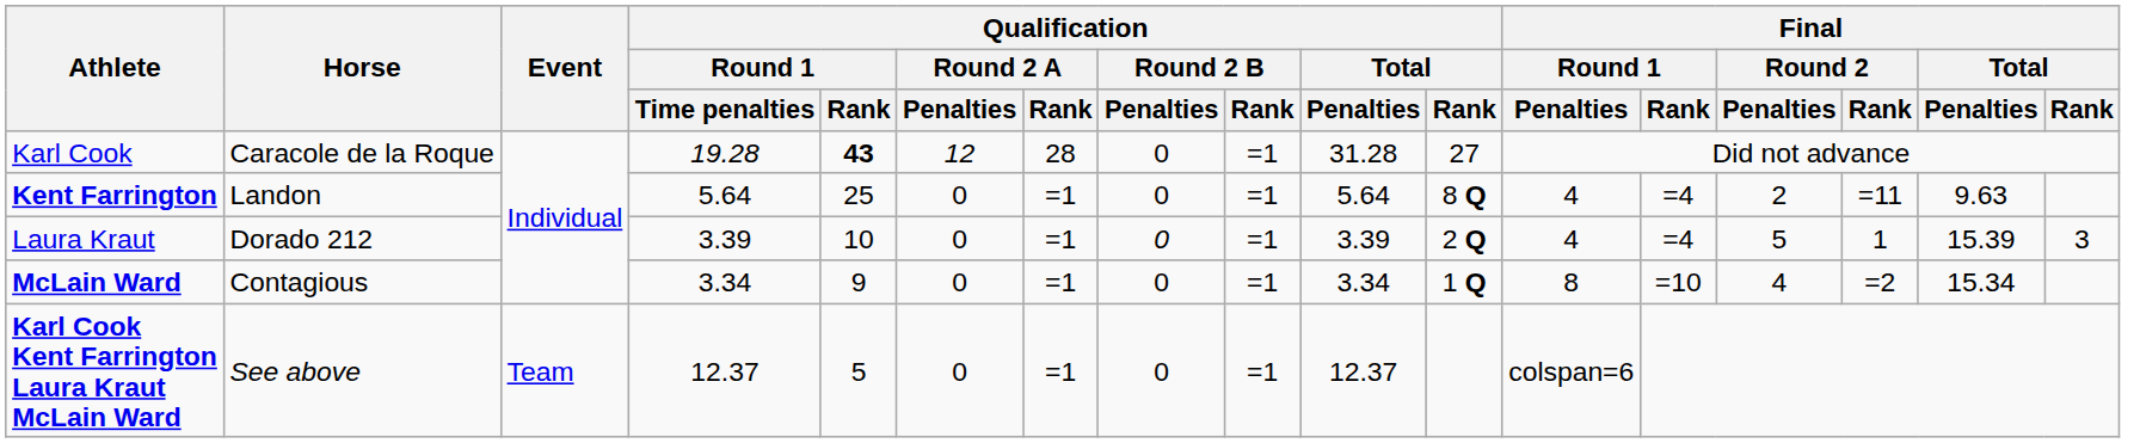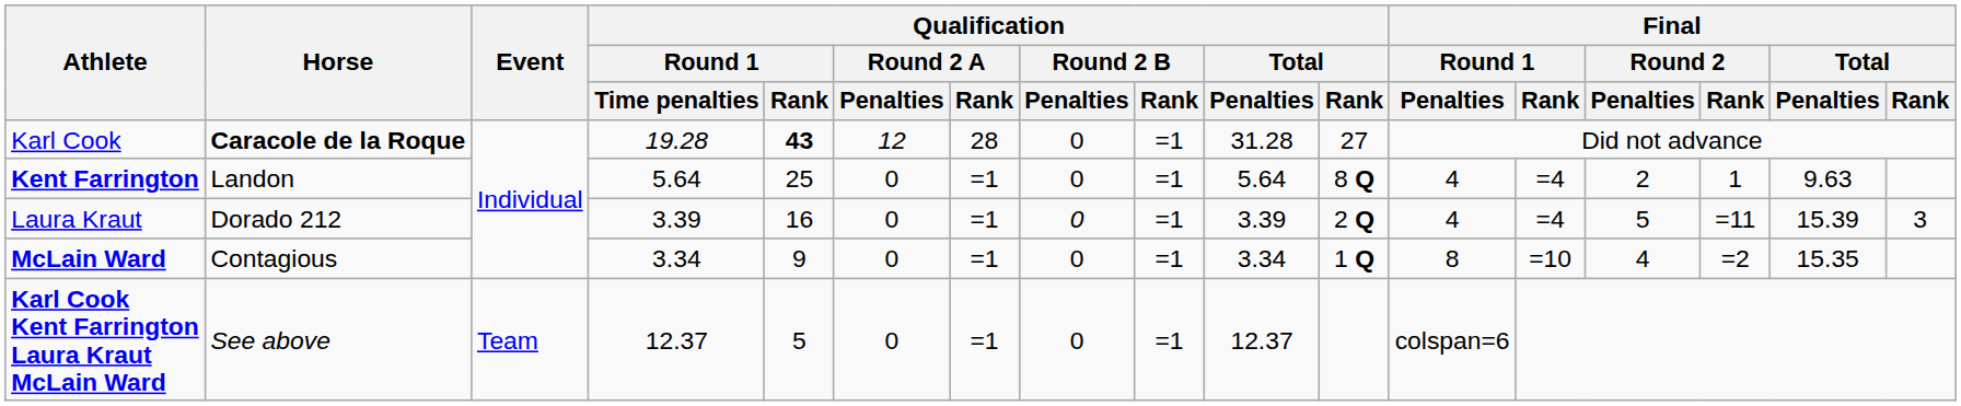Karl Cook | Horse: normal -> bold
Kent Farrington | Final / Round 2 / Rank: =11 -> 1
Laura Kraut | Qualification / Round 1 / Rank: 10 -> 16
Laura Kraut | Final / Round 2 / Rank: 1 -> =11
McLain Ward | Final / Total / Penalties: 15.34 -> 15.35
